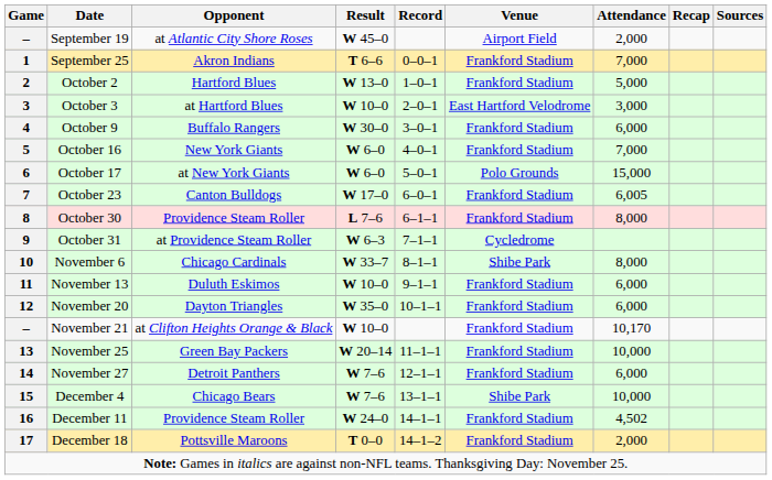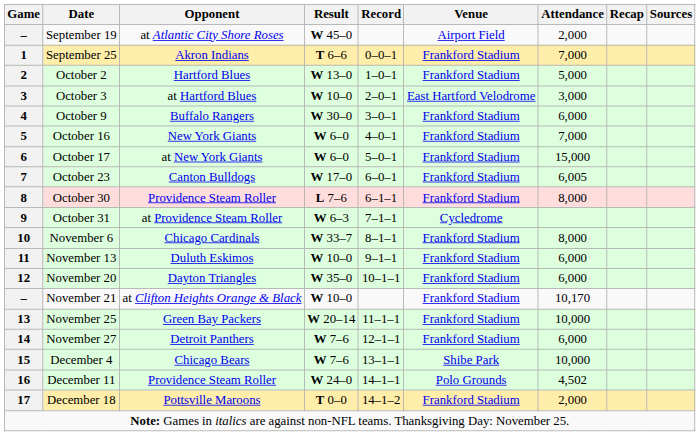6 | Venue: Polo Grounds -> Frankford Stadium
10 | Venue: Shibe Park -> Frankford Stadium
16 | Venue: Frankford Stadium -> Polo Grounds
